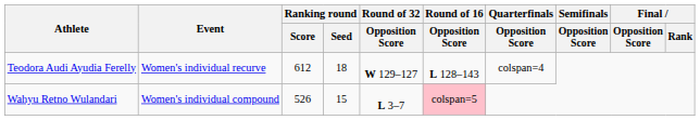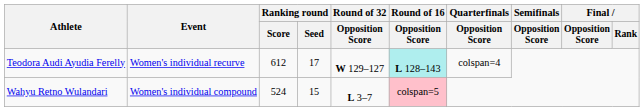Teodora Audi Ayudia Ferelly | Ranking round / Seed: 18 -> 17
Teodora Audi Ayudia Ferelly | Round of 16 / Opposition Score: no background -> paleturquoise background
Wahyu Retno Wulandari | Ranking round / Score: 526 -> 524
